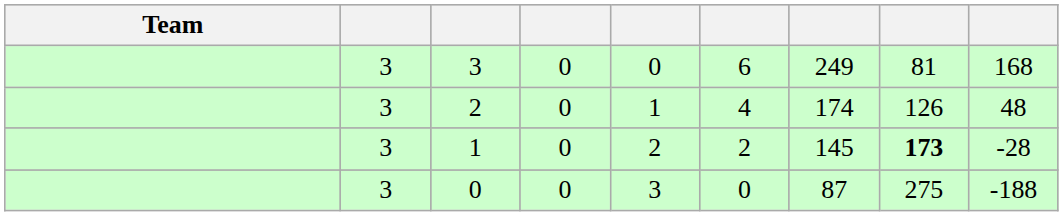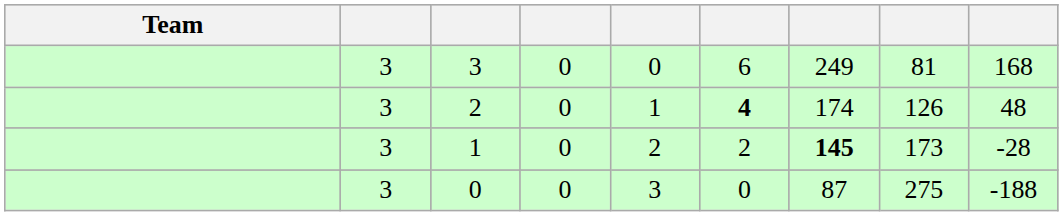row 3 | column 6: normal -> bold
row 4 | column 7: normal -> bold
row 4 | column 8: bold -> normal
